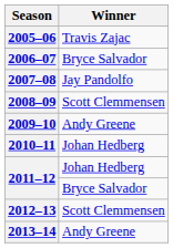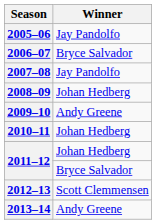row 2 | Winner: Travis Zajac -> Jay Pandolfo
row 5 | Winner: Scott Clemmensen -> Johan Hedberg
